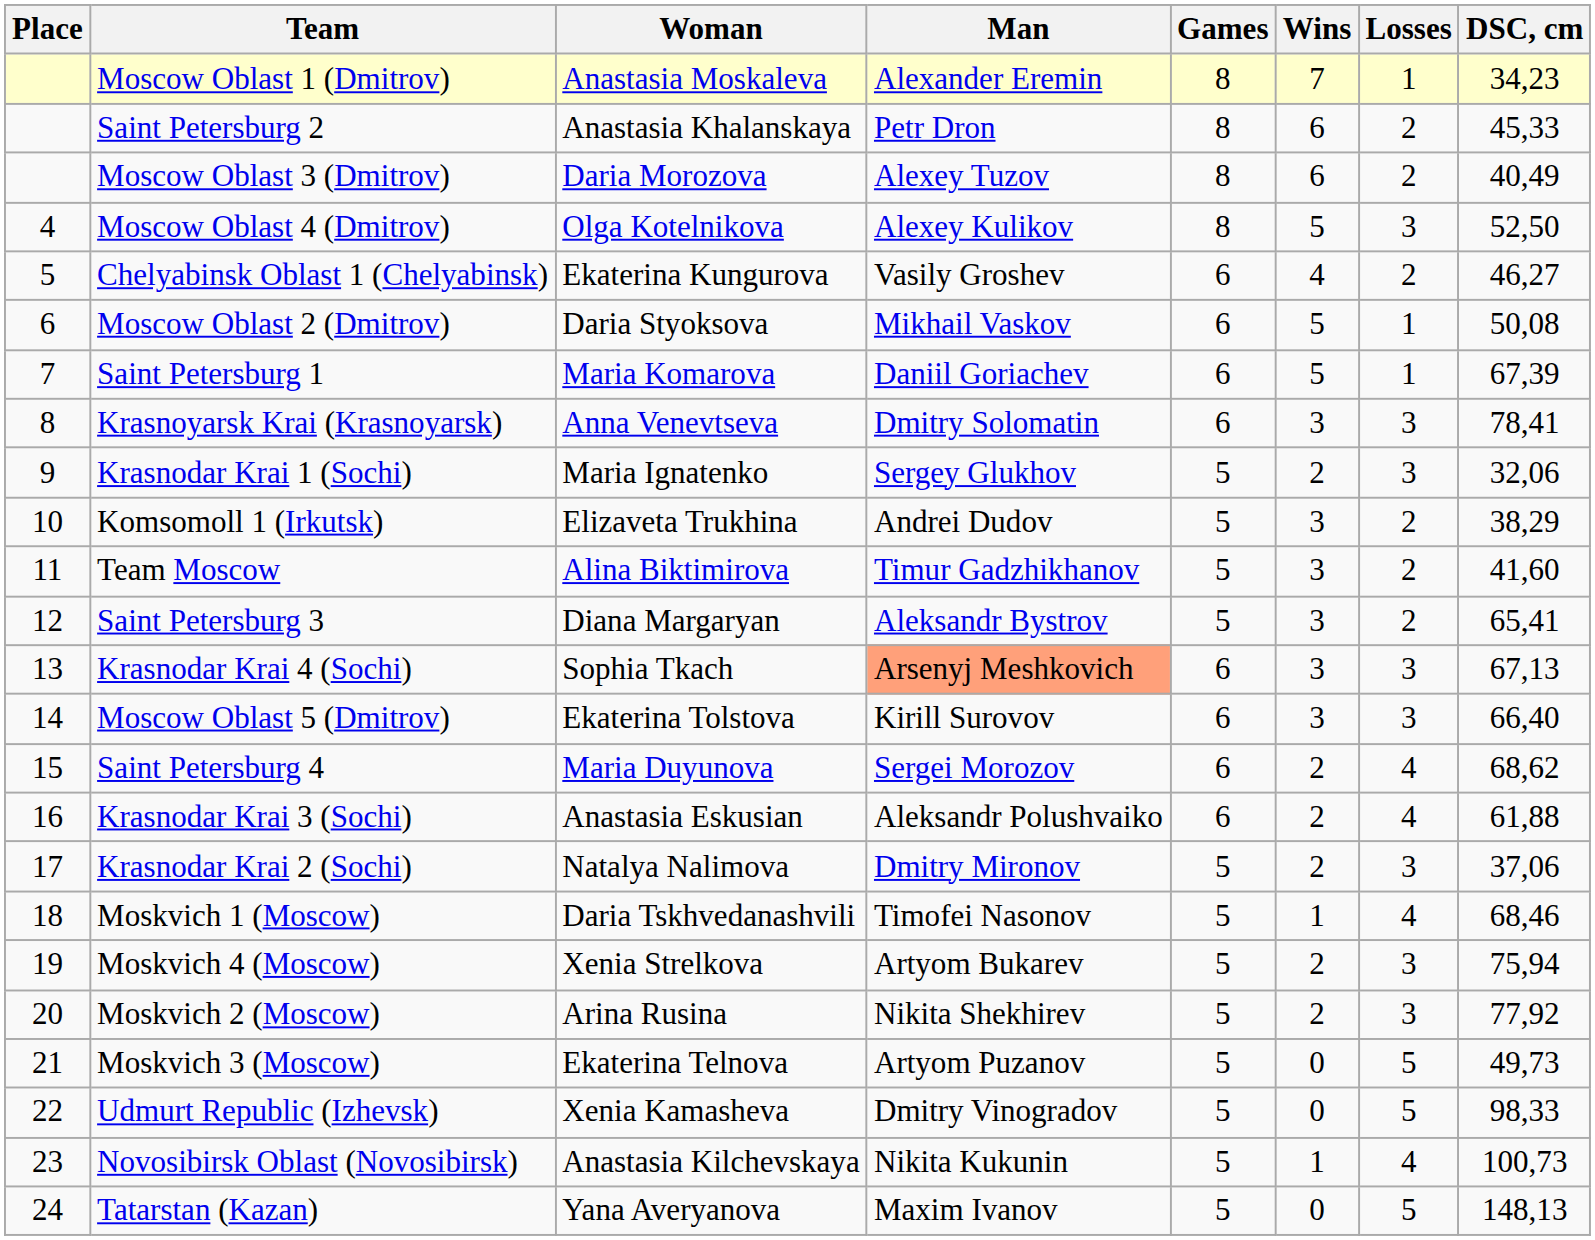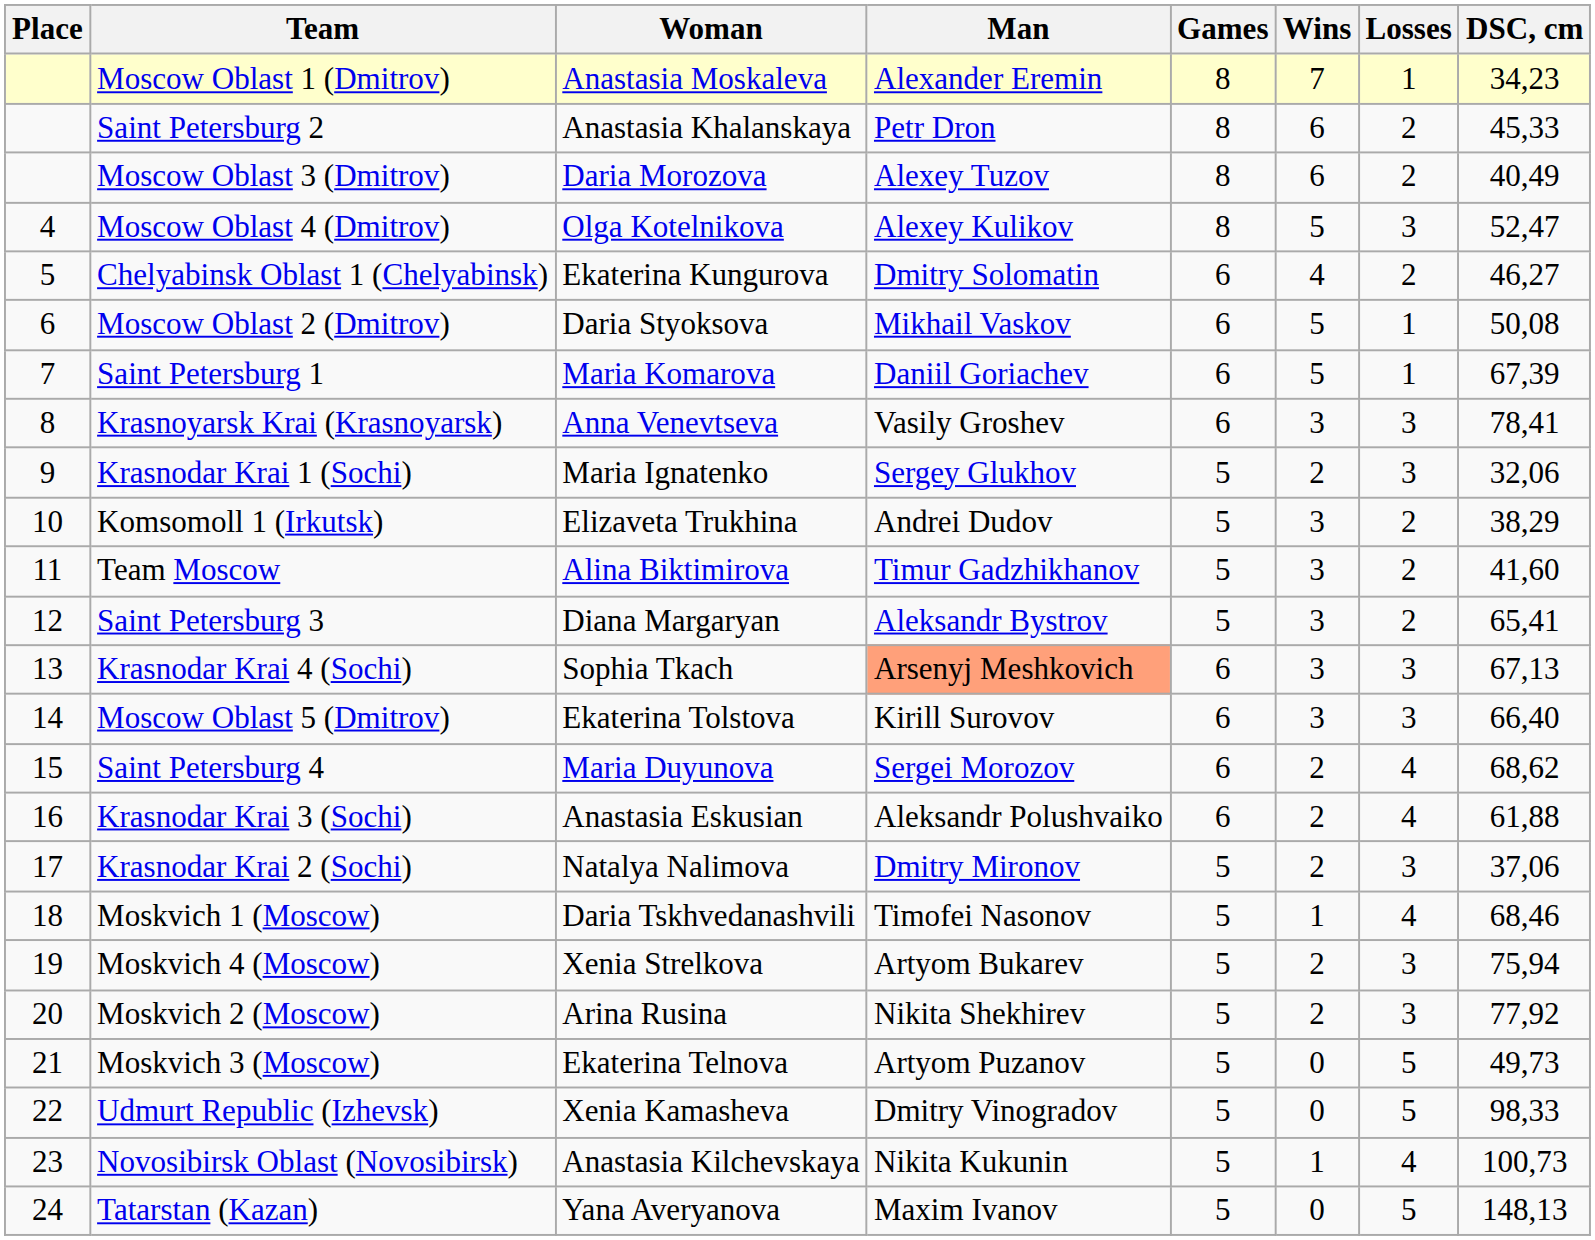Moscow Oblast 4 (Dmitrov) | DSC, cm: 52,50 -> 52,47
Chelyabinsk Oblast 1 (Chelyabinsk) | Man: Vasily Groshev -> Dmitry Solomatin
Krasnoyarsk Krai (Krasnoyarsk) | Man: Dmitry Solomatin -> Vasily Groshev
